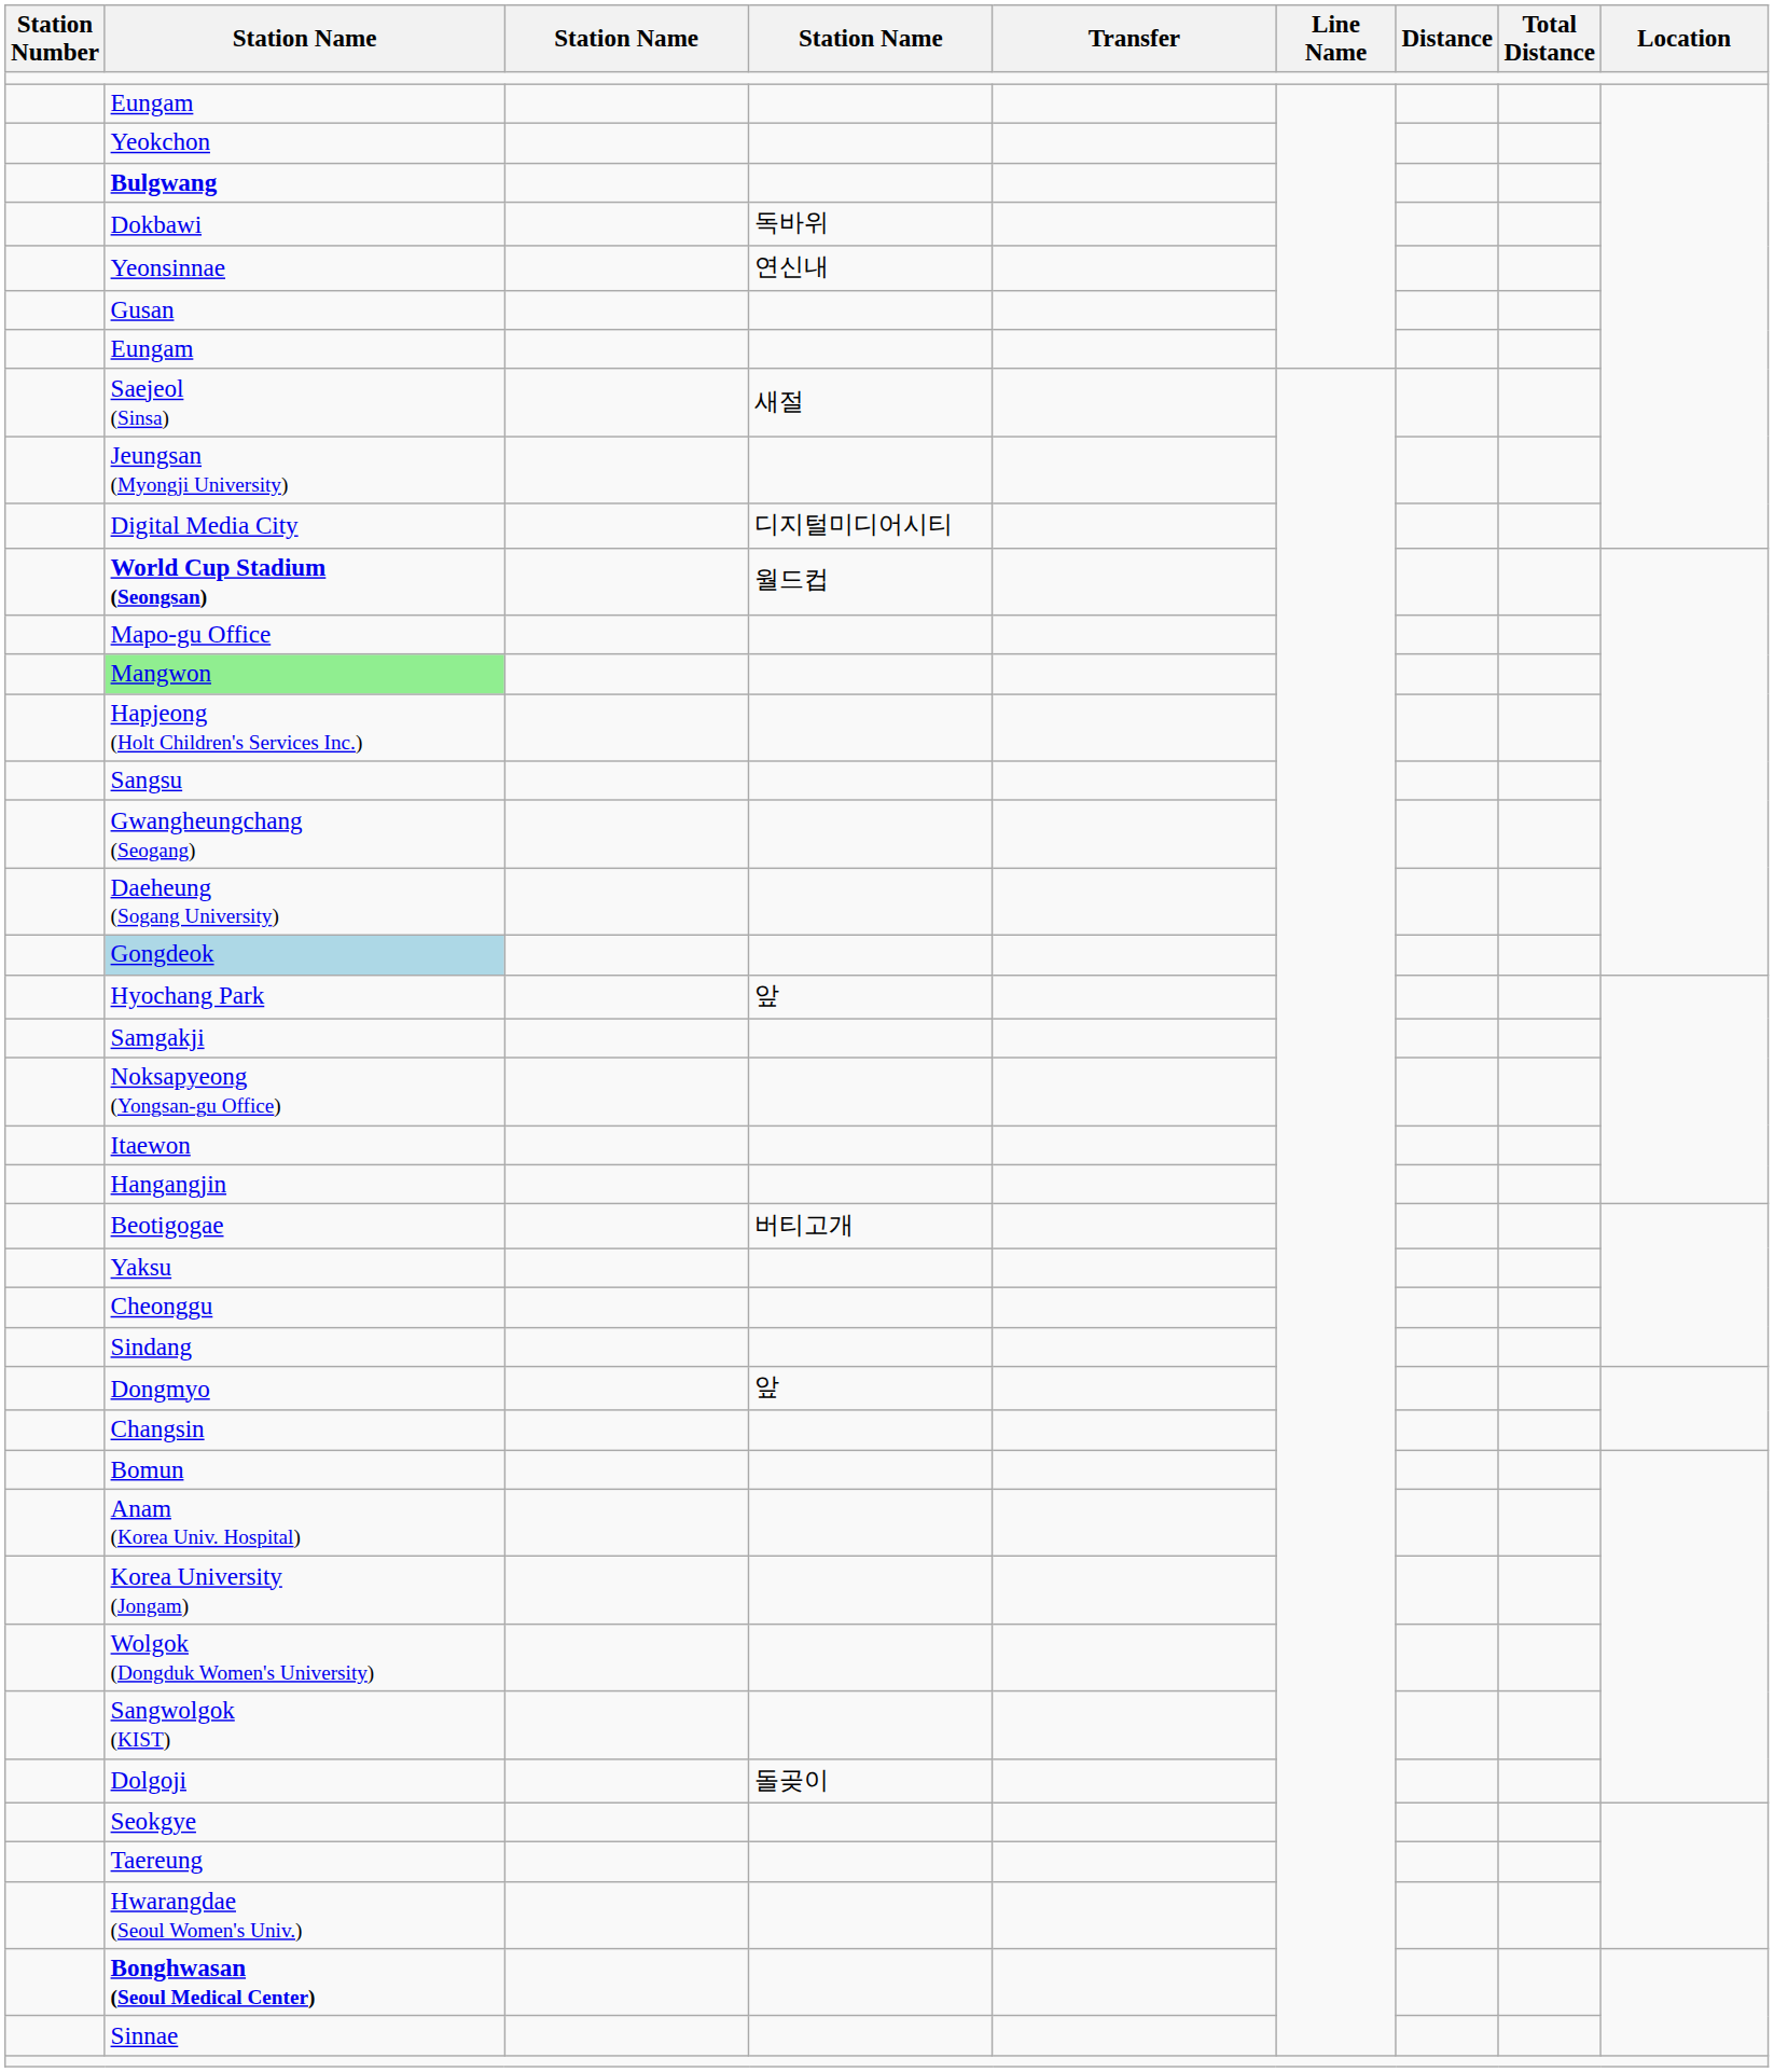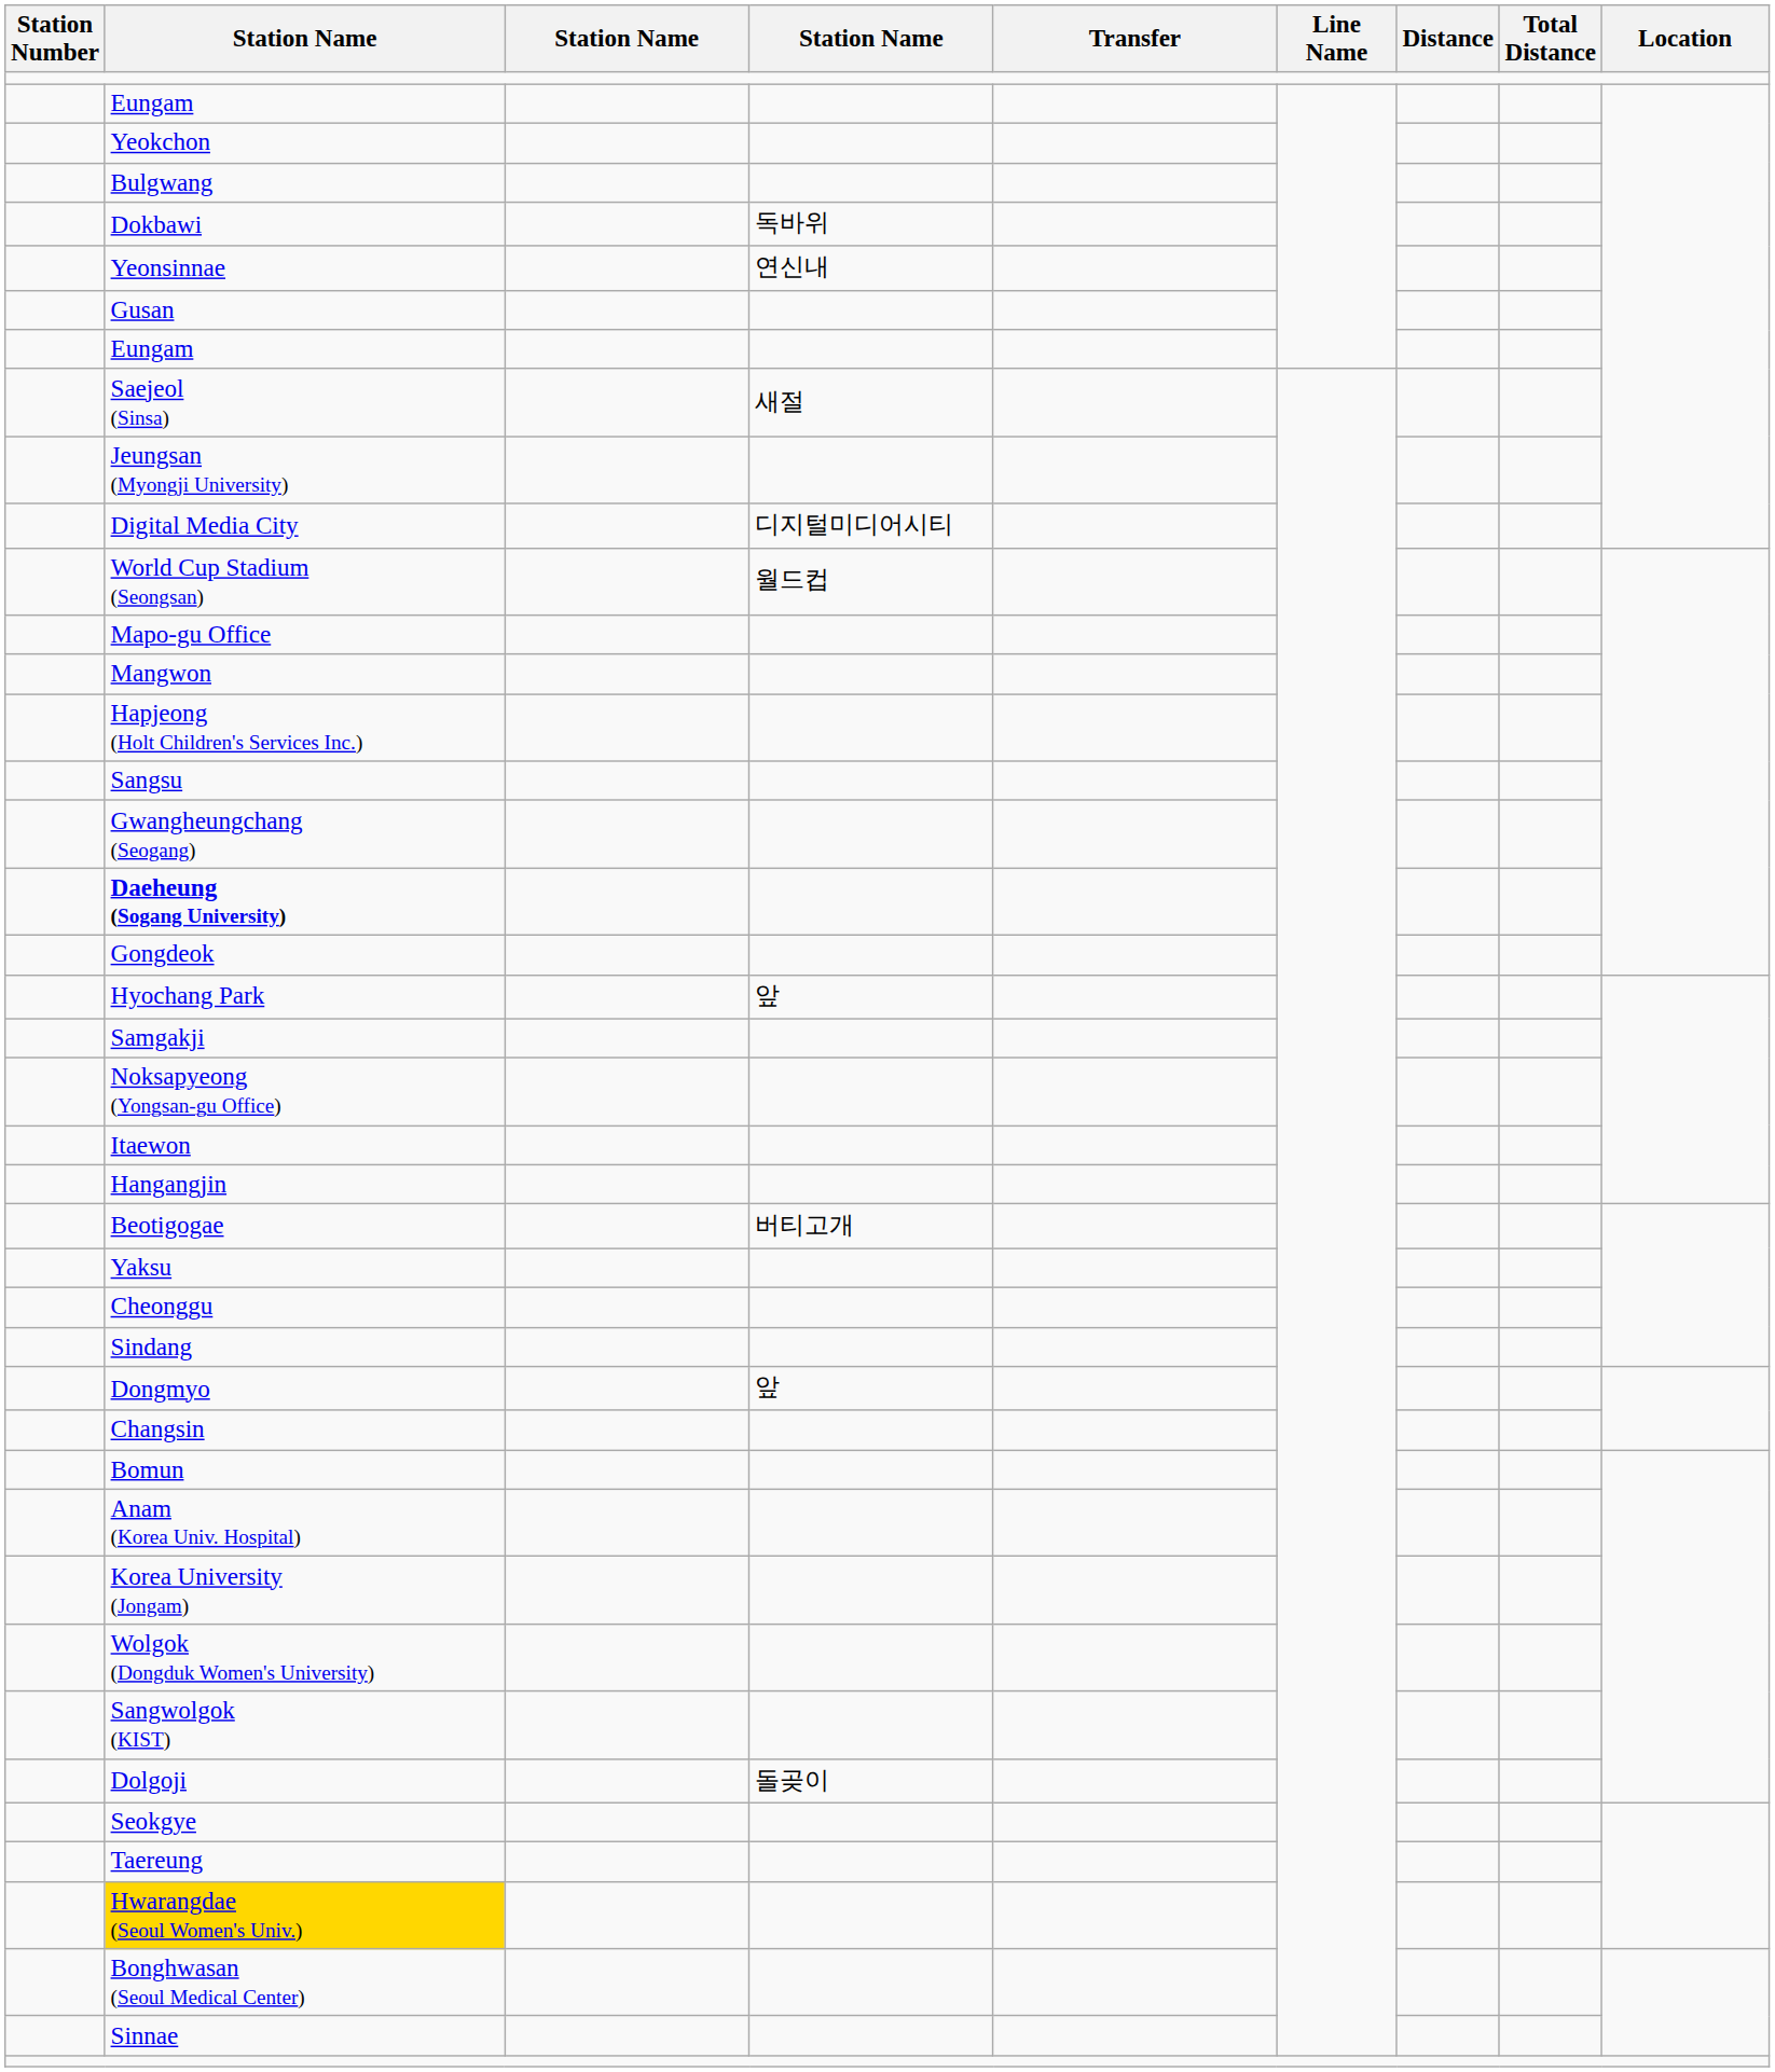Bulgwang | column 2: bold -> normal
World Cup Stadium (Seongsan) | column 2: bold -> normal
Mangwon | column 2: lightgreen background -> no background
Daeheung (Sogang University) | column 2: normal -> bold
Gongdeok | column 2: lightblue background -> no background
Hwarangdae (Seoul Women's Univ.) | column 2: no background -> gold background
Bonghwasan (Seoul Medical Center) | column 2: bold -> normal
